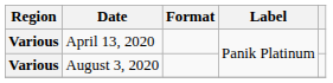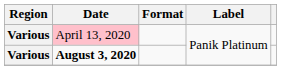April 13, 2020 | Date: no background -> pink background
August 3, 2020 | Date: normal -> bold
